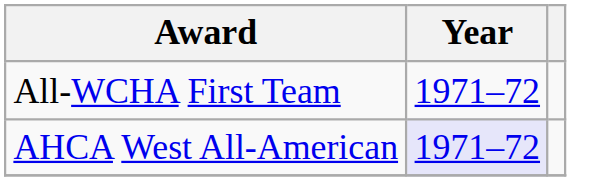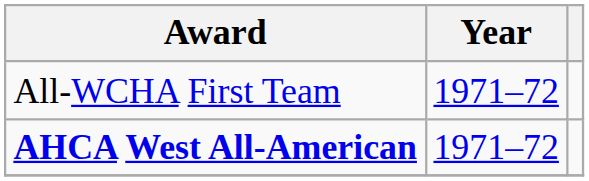row 3 | Award: normal -> bold
row 3 | Year: lavender background -> no background
